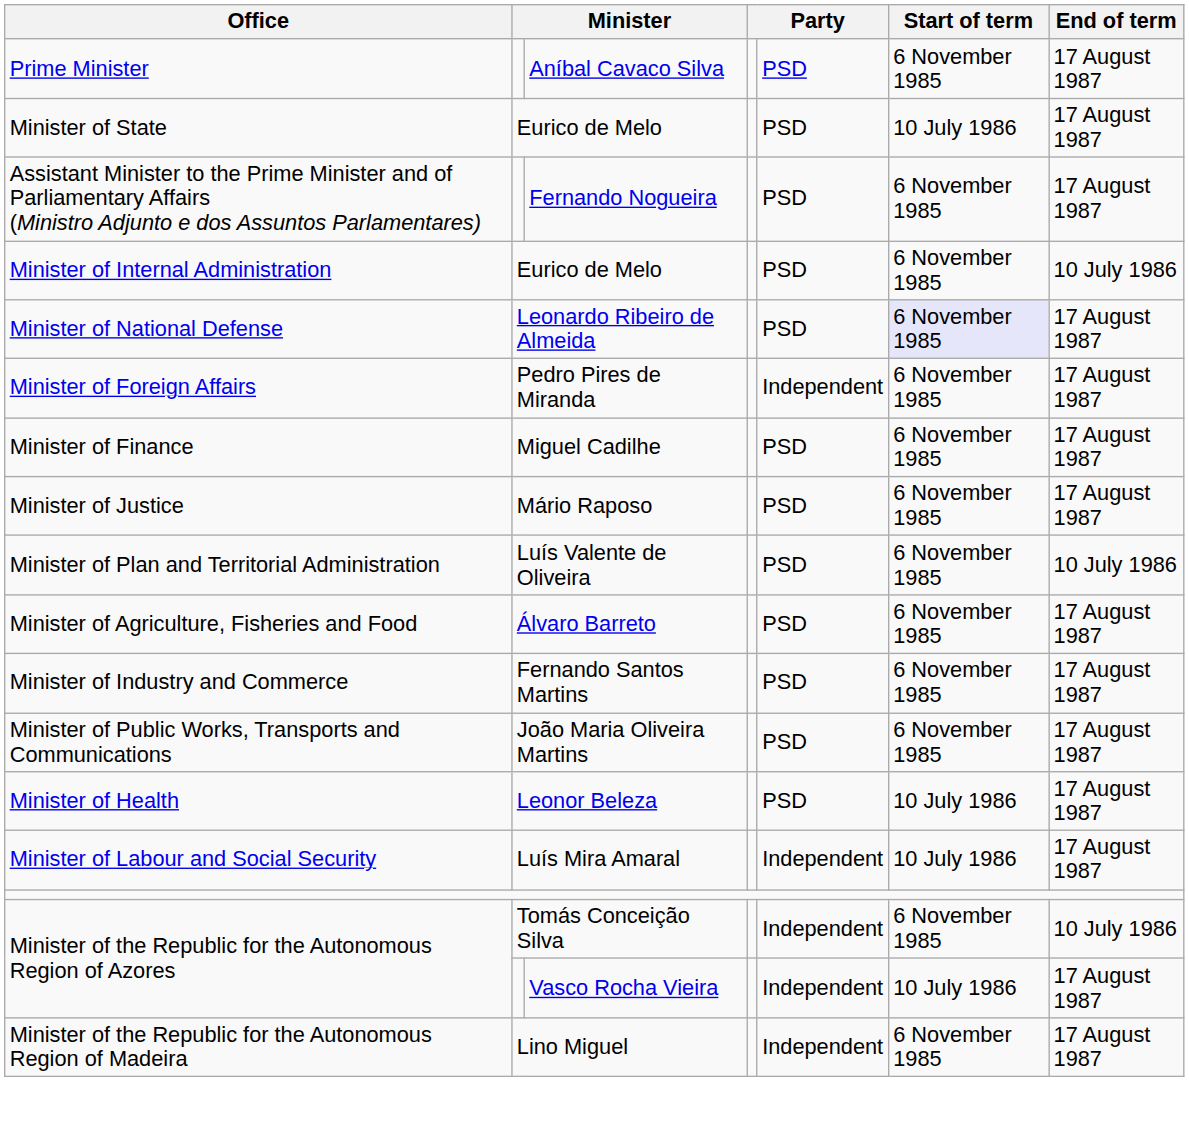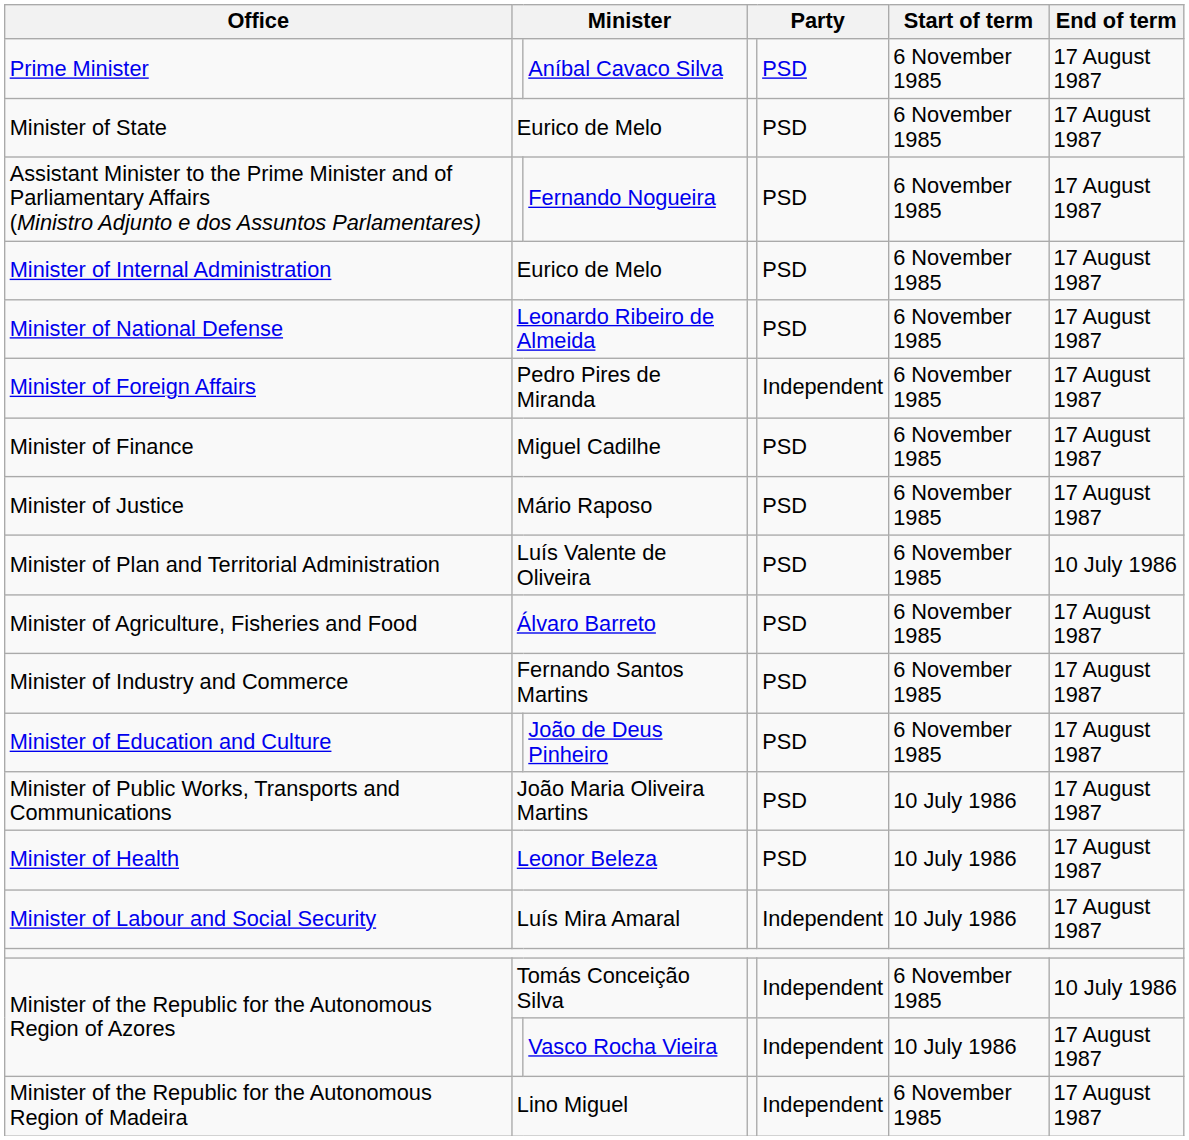Minister of State | Start of term: 10 July 1986 -> 6 November 1985
Minister of Internal Administration | End of term: 10 July 1986 -> 17 August 1987
Minister of National Defense | Start of term: lavender background -> no background
+ row: Minister of Education and Culture | João de Deus Pinheiro | PSD | 6 November 1985 | 17 August 1987
Minister of Public Works, Transports and Communications | Start of term: 6 November 1985 -> 10 July 1986
